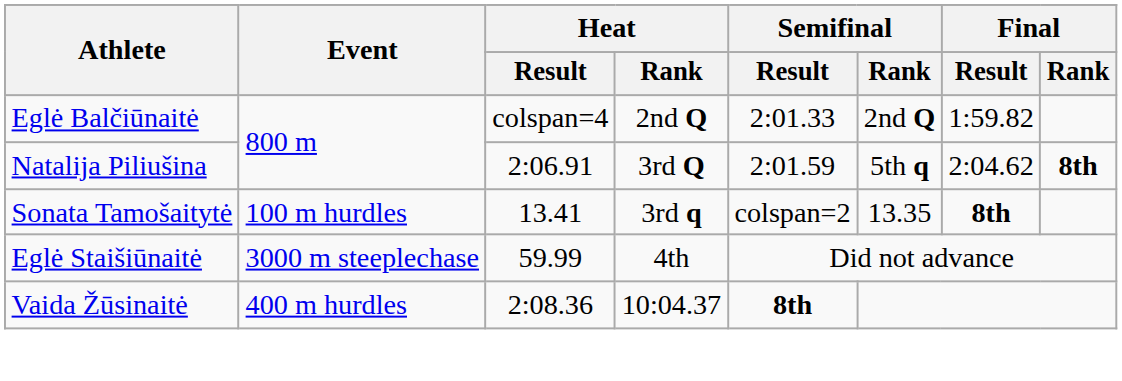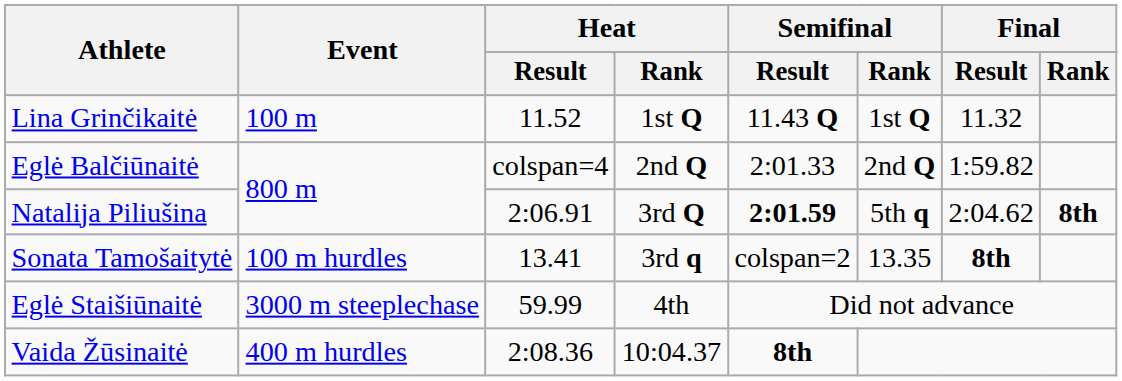+ row: Lina Grinčikaitė | 100 m | 11.52 | 1st Q | 11.43 Q | 1st Q | 11.32
Natalija Piliušina | Semifinal / Result: normal -> bold
